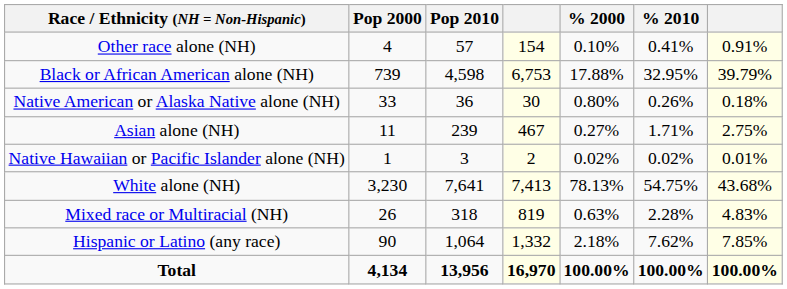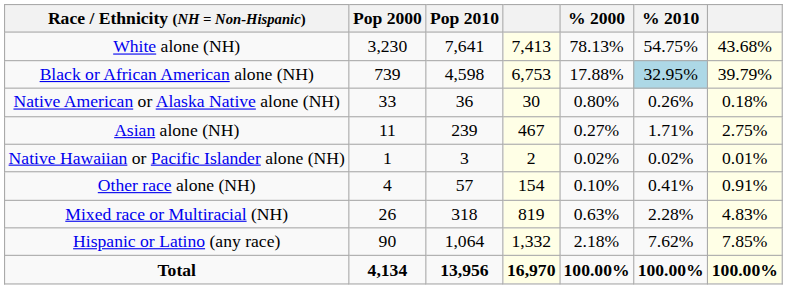rows swapped: White alone (NH) <-> Other race alone (NH)
Black or African American alone (NH) | % 2010: no background -> lightblue background
